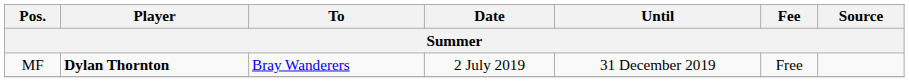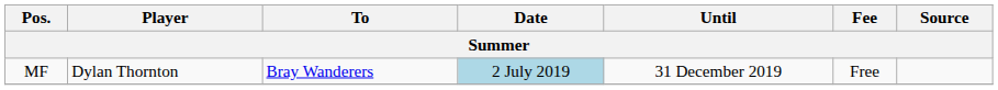MF | Player: bold -> normal
MF | Date: no background -> lightblue background
